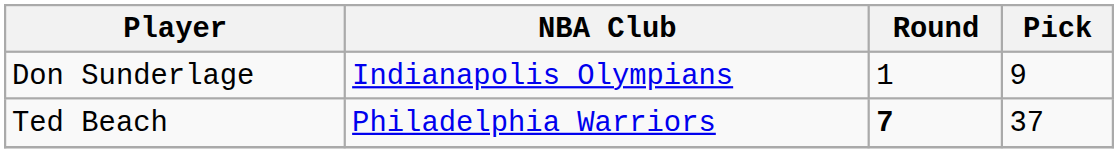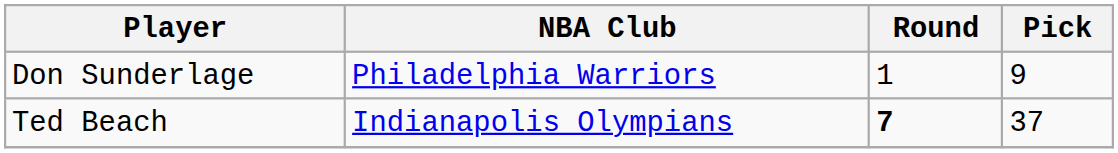Don Sunderlage | NBA Club: Indianapolis Olympians -> Philadelphia Warriors
Ted Beach | NBA Club: Philadelphia Warriors -> Indianapolis Olympians
